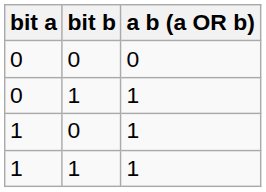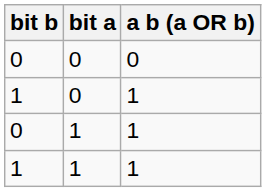columns swapped: bit a <-> bit b
